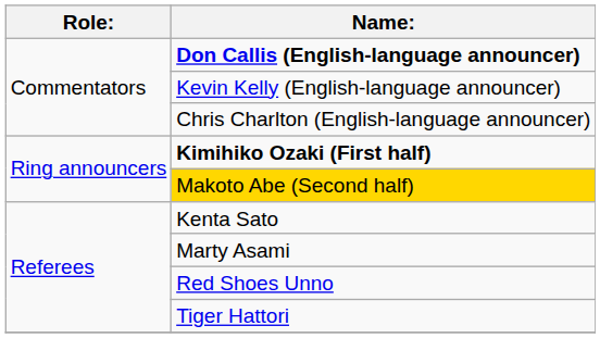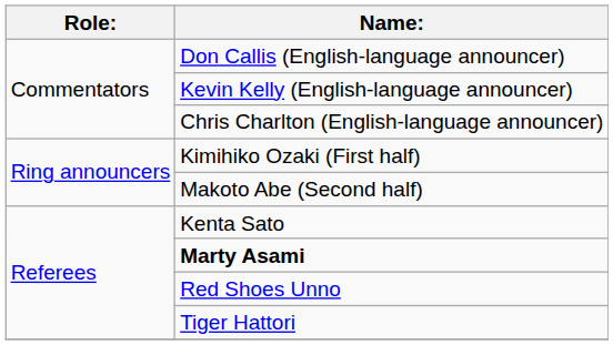Don Callis (English-language announcer) | Name:: bold -> normal
Kimihiko Ozaki (First half) | Name:: bold -> normal
Makoto Abe (Second half) | Name:: gold background -> no background
Marty Asami | Name:: normal -> bold
